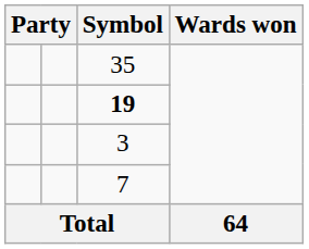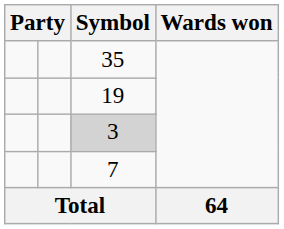19 | Symbol: bold -> normal
3 | Symbol: no background -> lightgrey background
